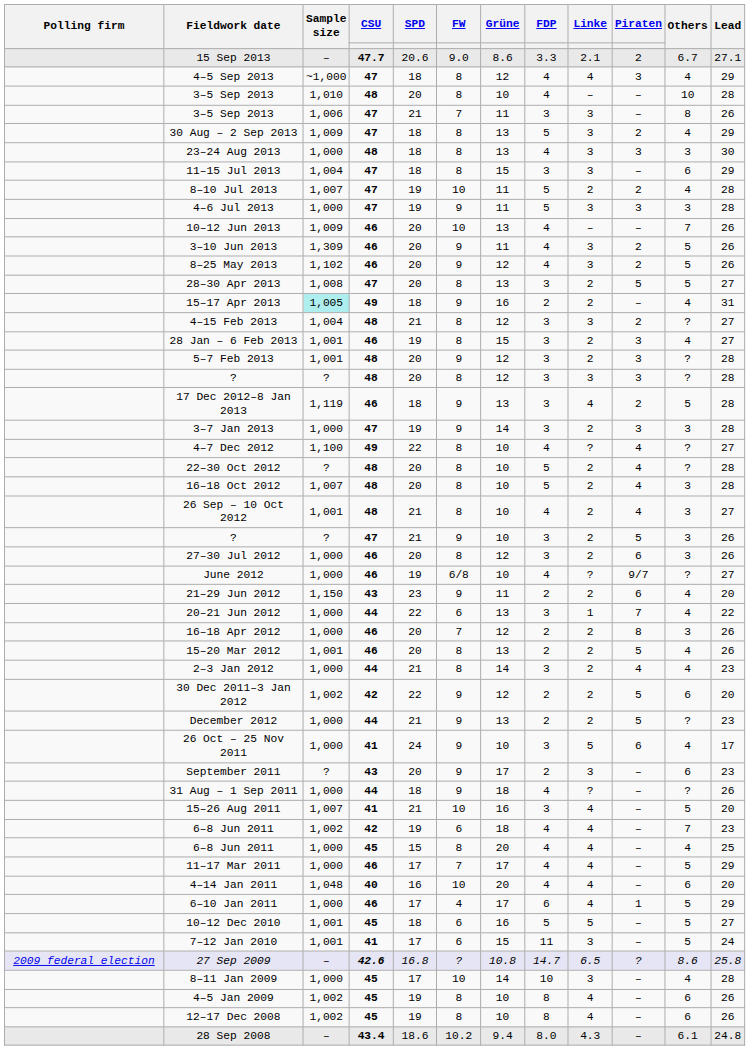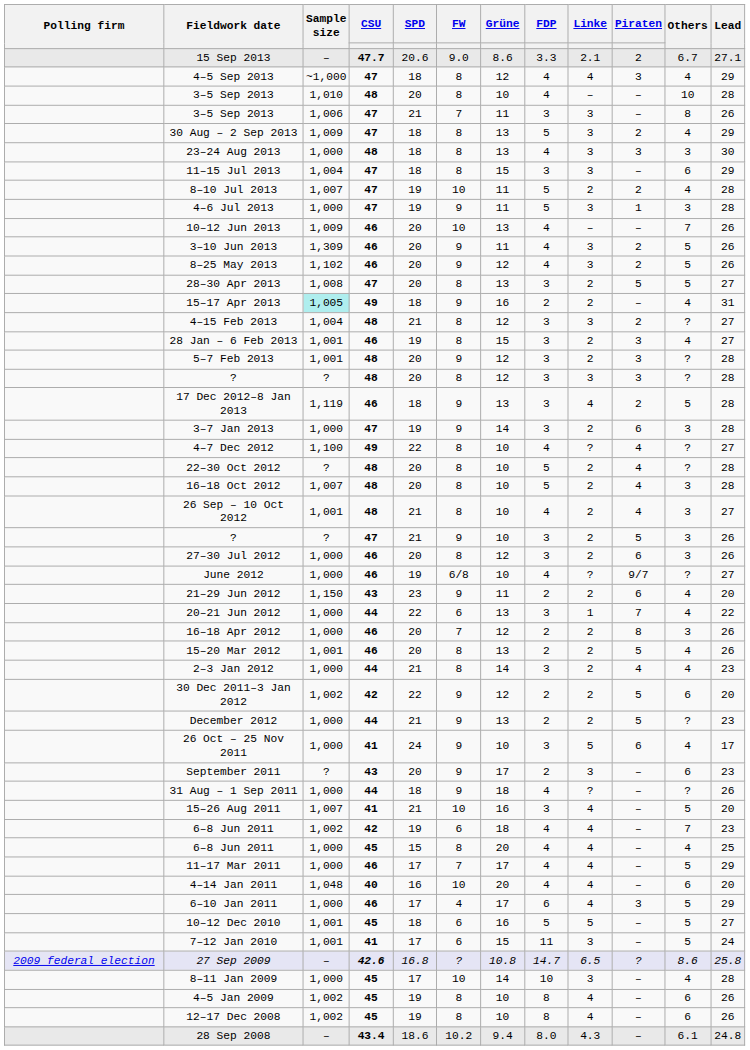4–6 Jul 2013 | Piraten: 3 -> 1
3–7 Jan 2013 | Piraten: 3 -> 6
6–10 Jan 2011 | Piraten: 1 -> 3
